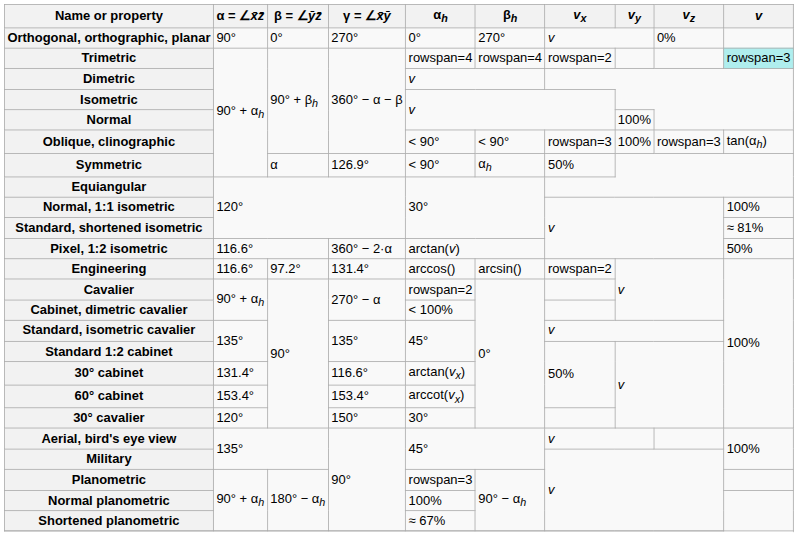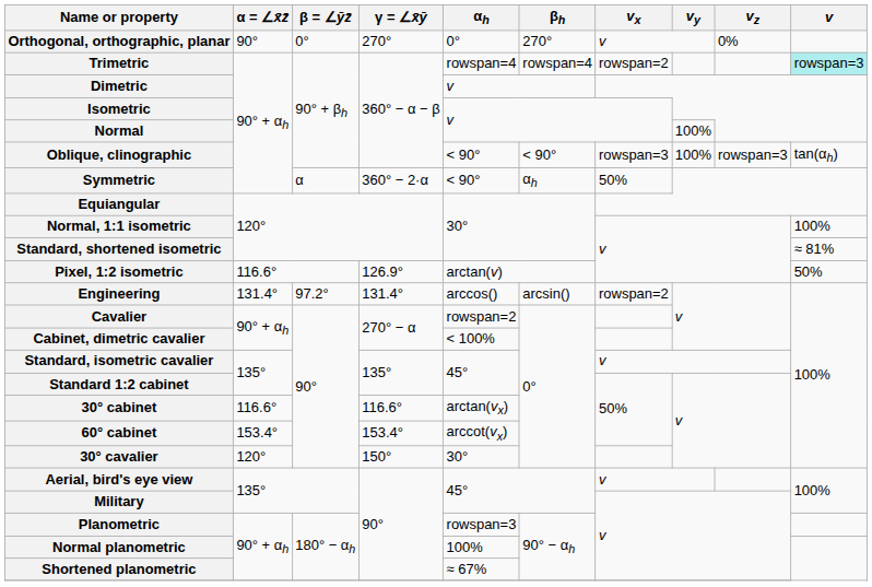Symmetric | γ = ∠x̄ȳ: 126.9° -> 360° − 2·α
Pixel, 1:2 isometric | γ = ∠x̄ȳ: 360° − 2·α -> 126.9°
Engineering | α = ∠x̄z̄: 116.6° -> 131.4°
30° cabinet | α = ∠x̄z̄: 131.4° -> 116.6°
